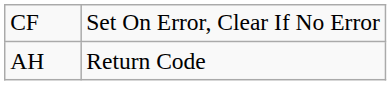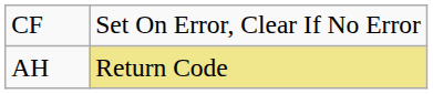AH | column 2: no background -> khaki background
